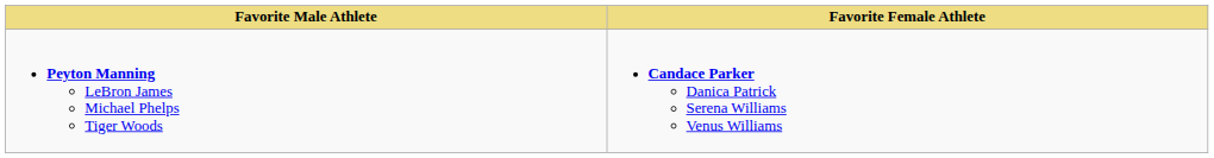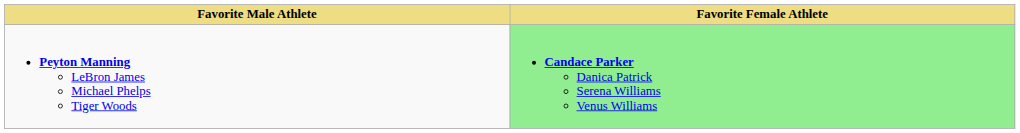Peyton Manning LeBron James Michael Phelps Tiger Woods | Favorite Female Athlete: no background -> lightgreen background
